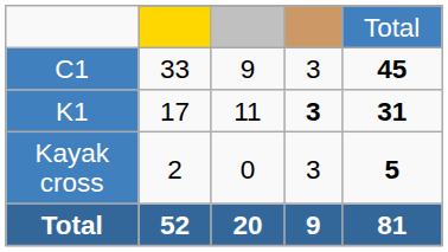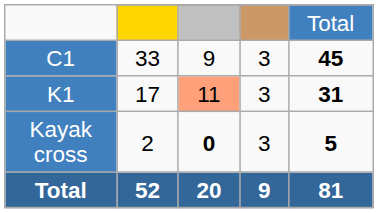K1 | column 3: no background -> lightsalmon background
K1 | column 4: bold -> normal
Kayak cross | column 3: normal -> bold
